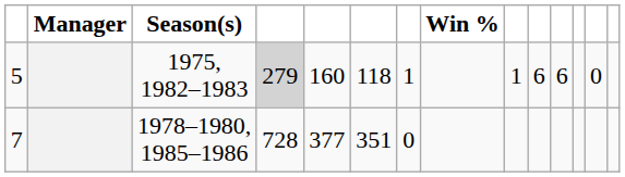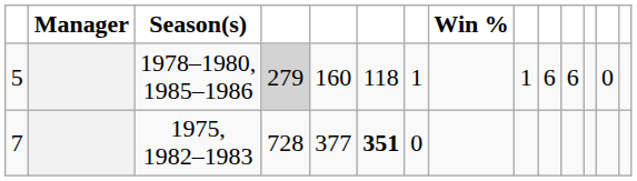5 | Season(s): 1975, 1982–1983 -> 1978–1980, 1985–1986
7 | Season(s): 1978–1980, 1985–1986 -> 1975, 1982–1983
7 | column 6: normal -> bold
